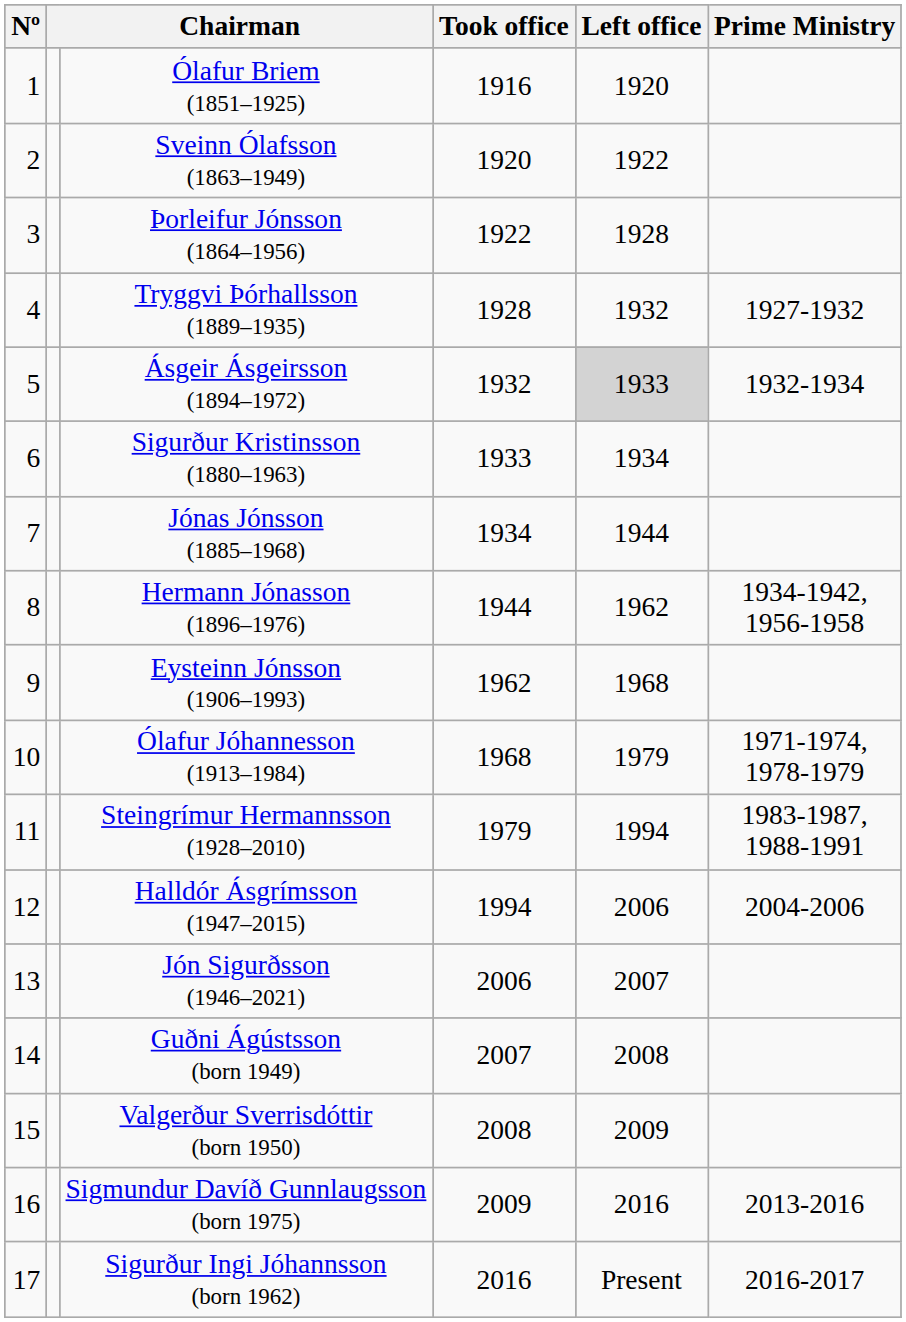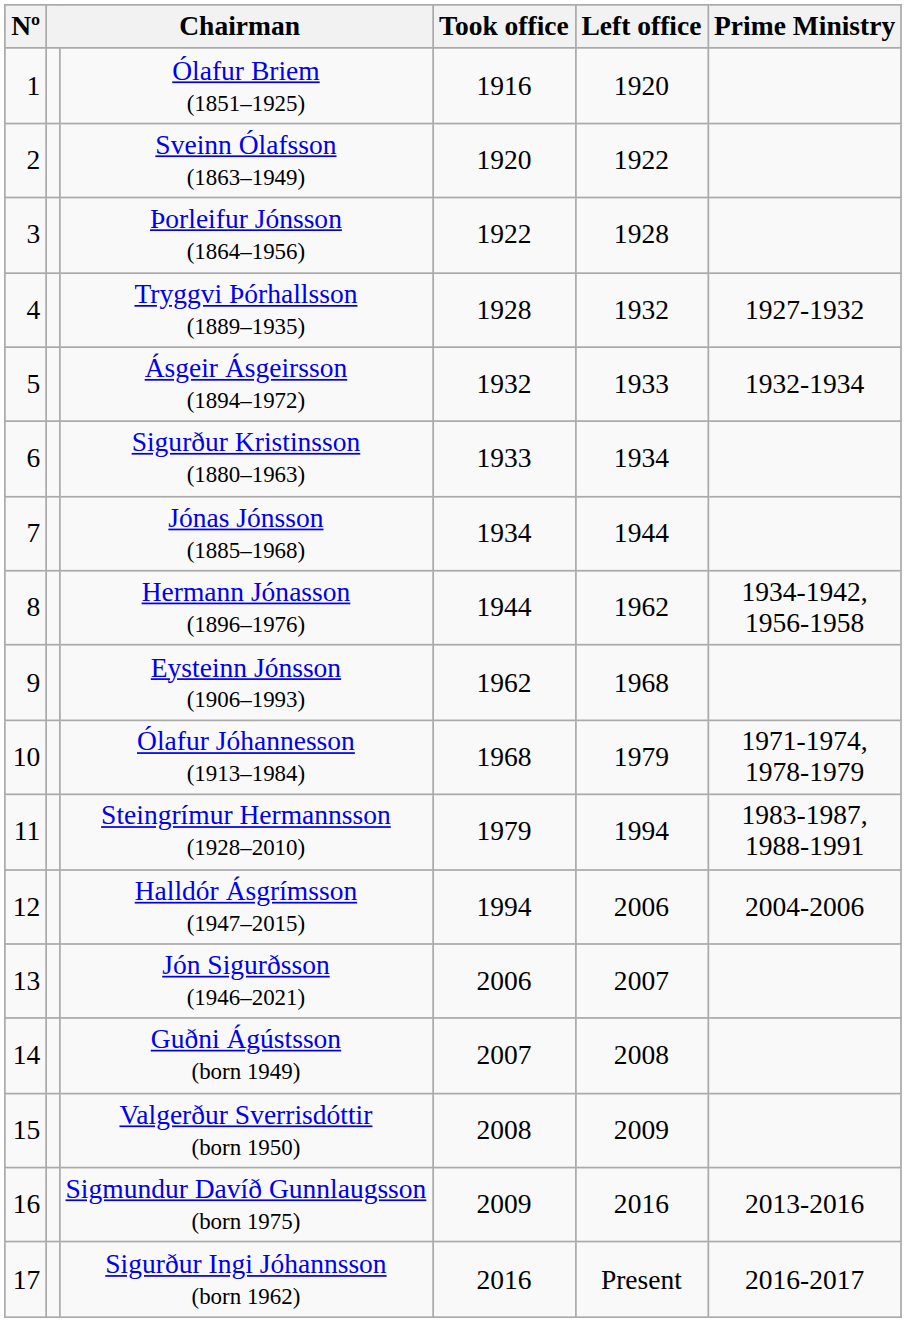Ásgeir Ásgeirsson (1894–1972) | Left office: lightgrey background -> no background
